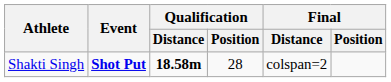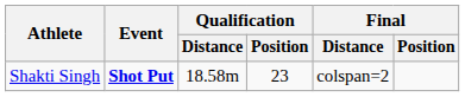Shakti Singh | Qualification / Distance: bold -> normal
Shakti Singh | Qualification / Position: 28 -> 23
